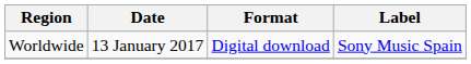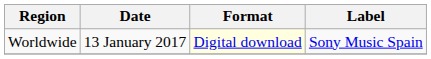Worldwide | Format: no background -> lightyellow background
